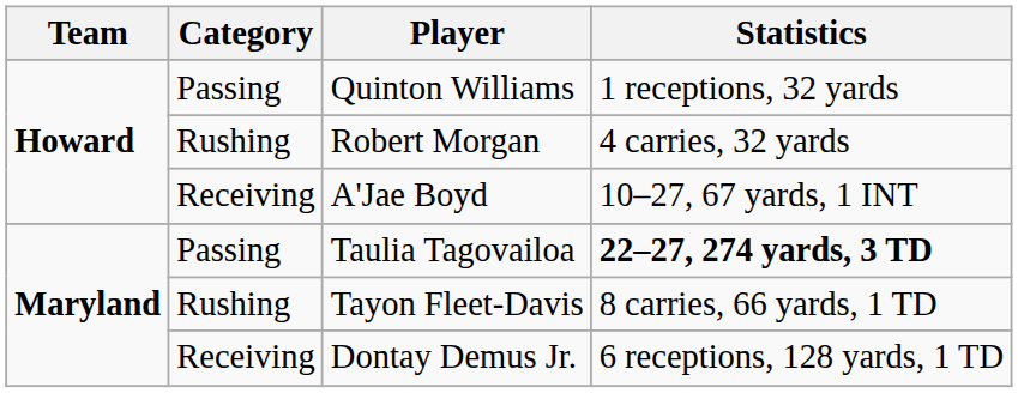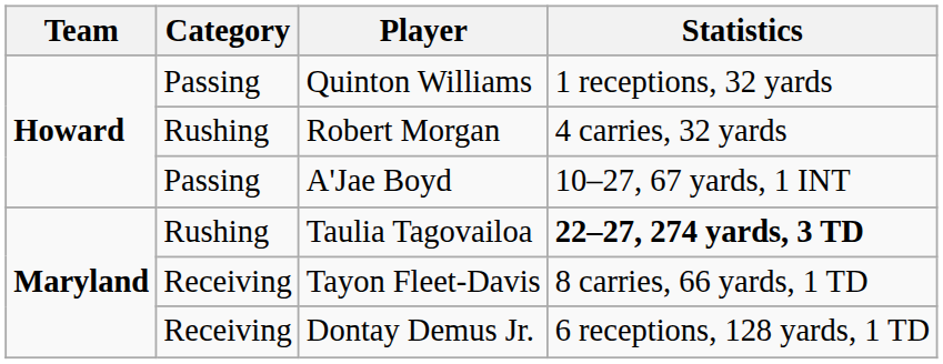A'Jae Boyd | Category: Receiving -> Passing
Taulia Tagovailoa | Category: Passing -> Rushing
Tayon Fleet-Davis | Category: Rushing -> Receiving
